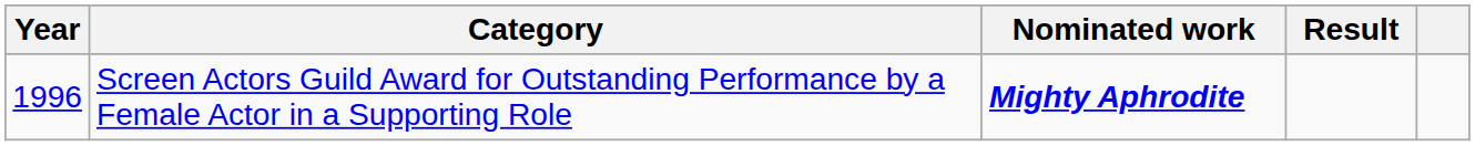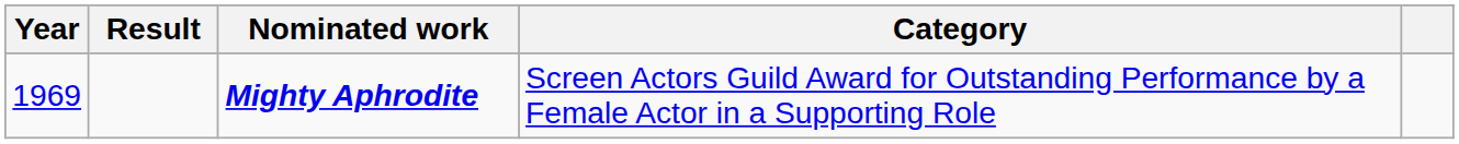columns swapped: Category <-> Result
row 2 | Year: 1996 -> 1969
